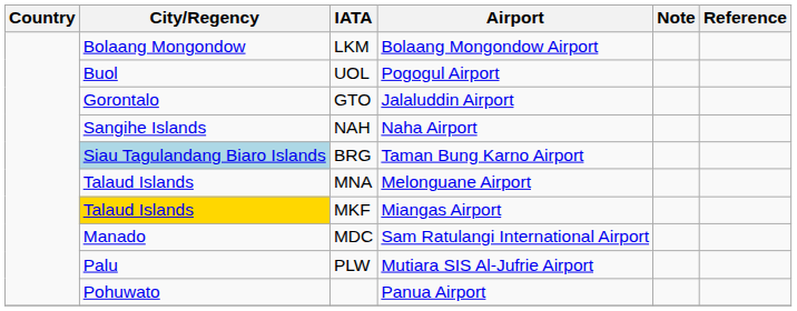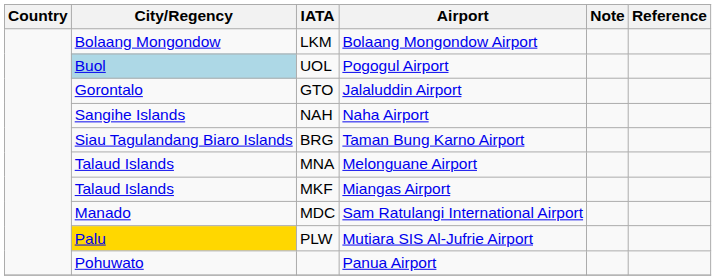UOL | City/Regency: no background -> lightblue background
BRG | City/Regency: lightblue background -> no background
MKF | City/Regency: gold background -> no background
PLW | City/Regency: no background -> gold background
